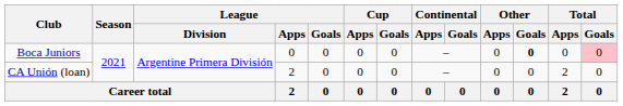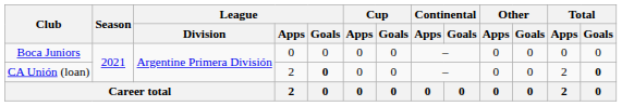Boca Juniors | Other / Goals: bold -> normal
Boca Juniors | Total / Goals: pink background -> no background
CA Unión (loan) | League / Goals: normal -> bold
CA Unión (loan) | Total / Goals: normal -> bold
